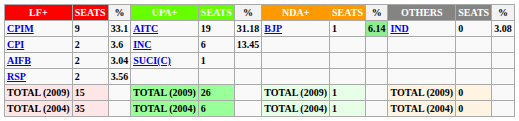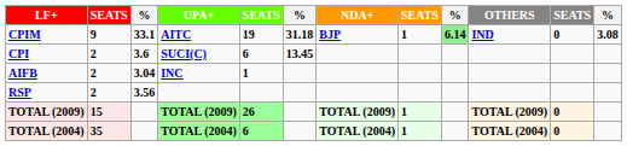CPI | UPA+: INC -> SUCI(C)
AIFB | UPA+: SUCI(C) -> INC
